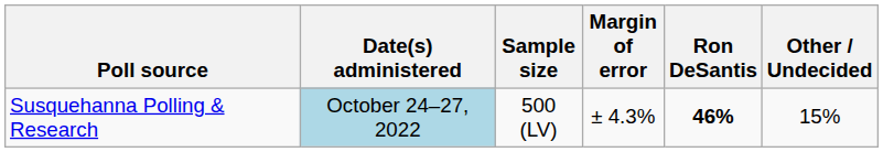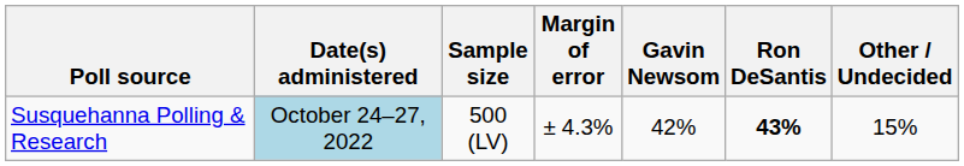+ column: Gavin Newsom | 42%
Susquehanna Polling & Research | Ron DeSantis: 46% -> 43%
